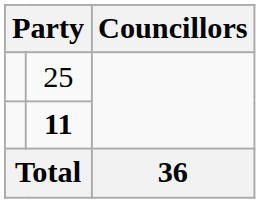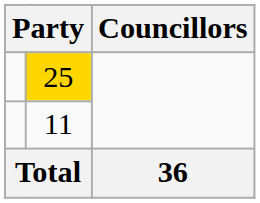25 | column 2: no background -> gold background
11 | column 2: bold -> normal
